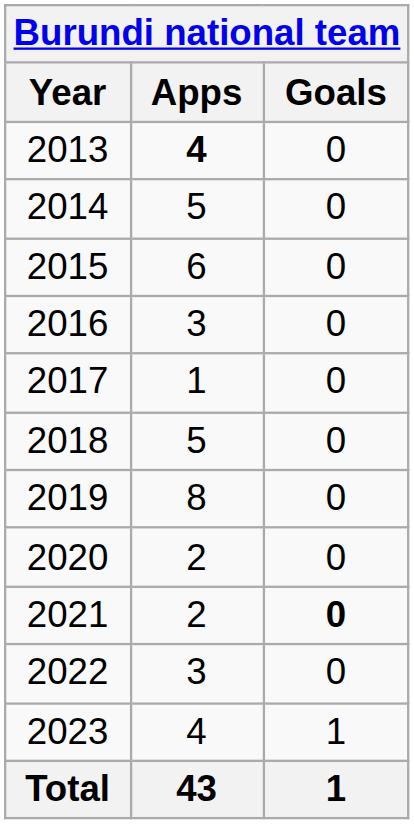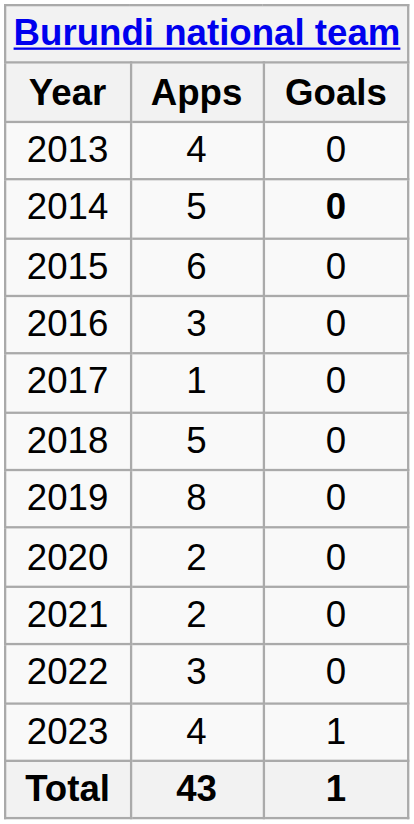2013 | Apps: bold -> normal
2014 | Goals: normal -> bold
2021 | Goals: bold -> normal
